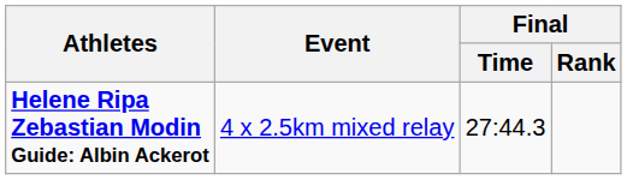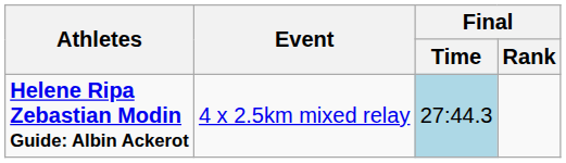Helene Ripa Zebastian Modin Guide: Albin Ackerot | Final / Time: no background -> lightblue background
